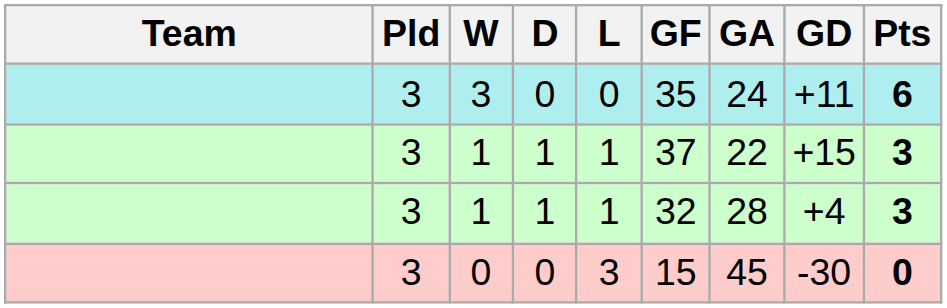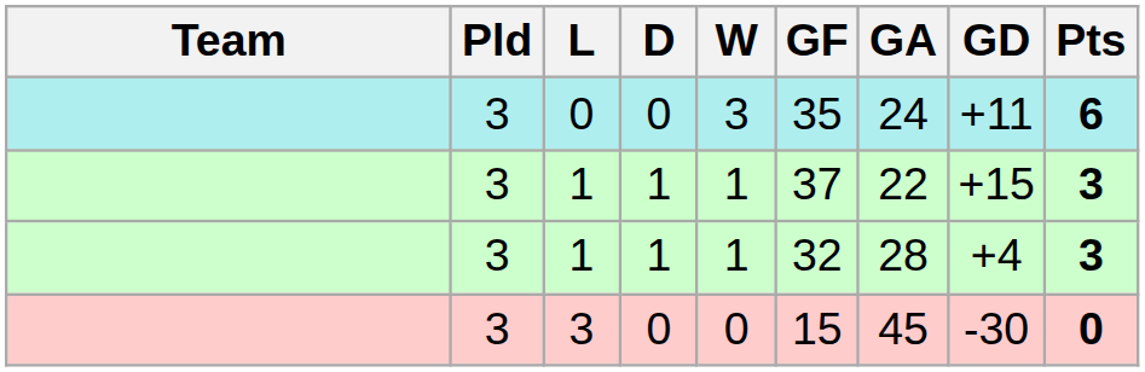columns swapped: W <-> L
